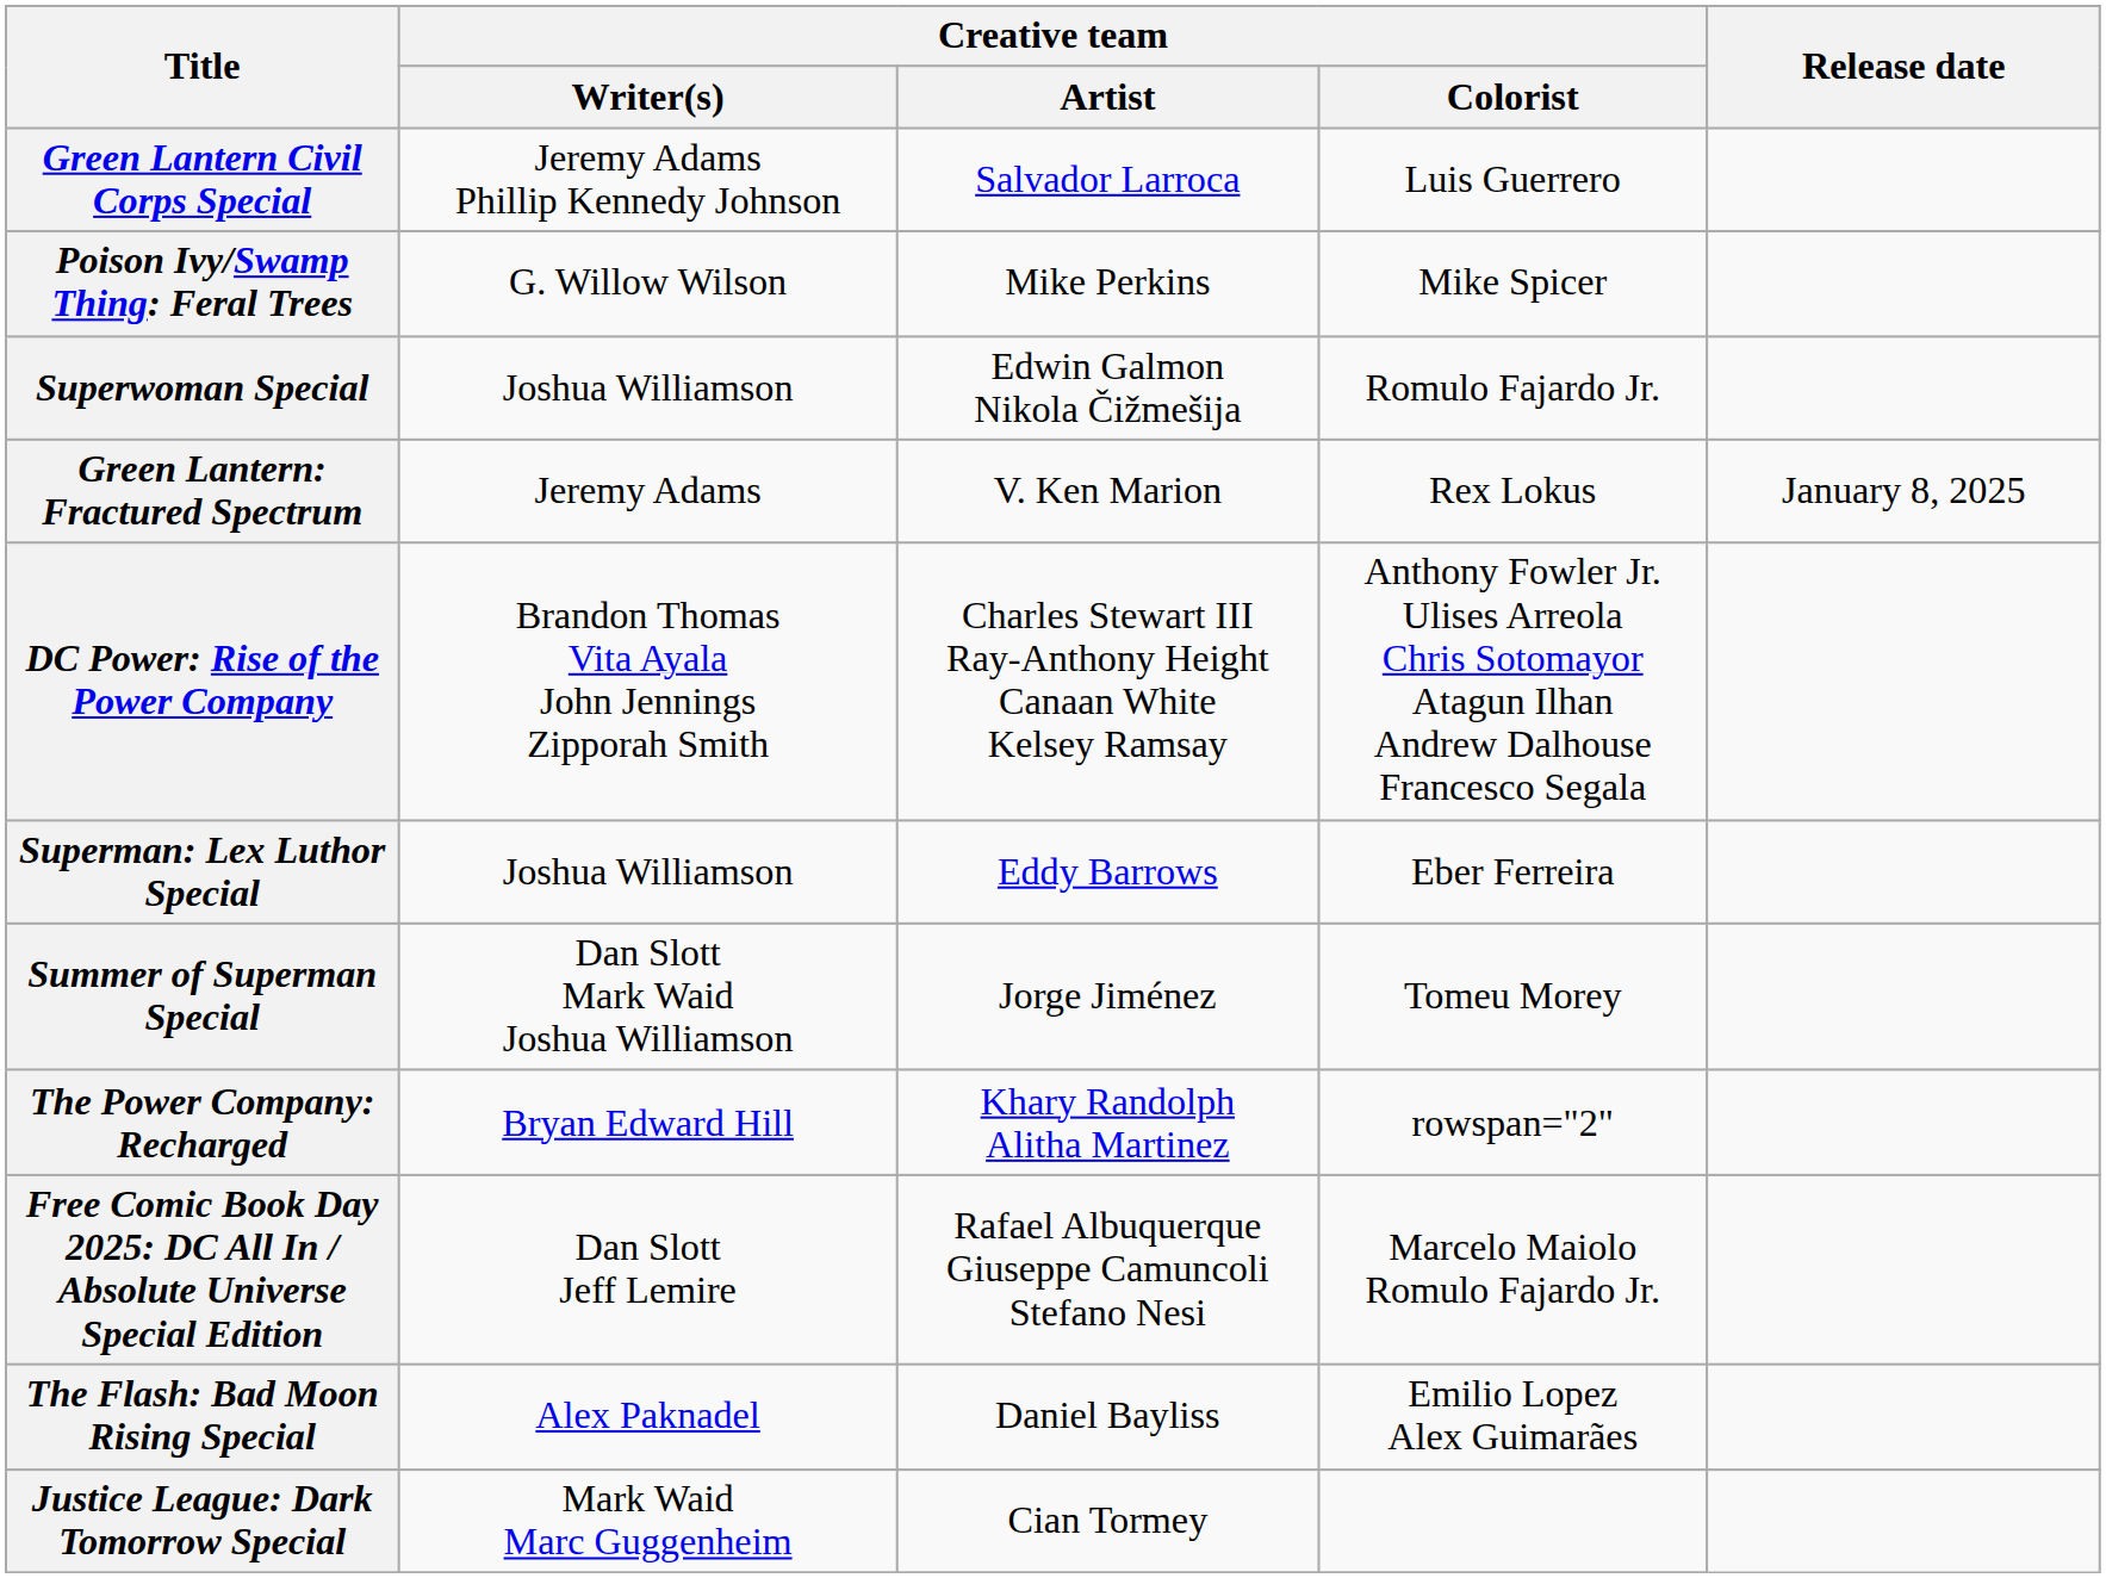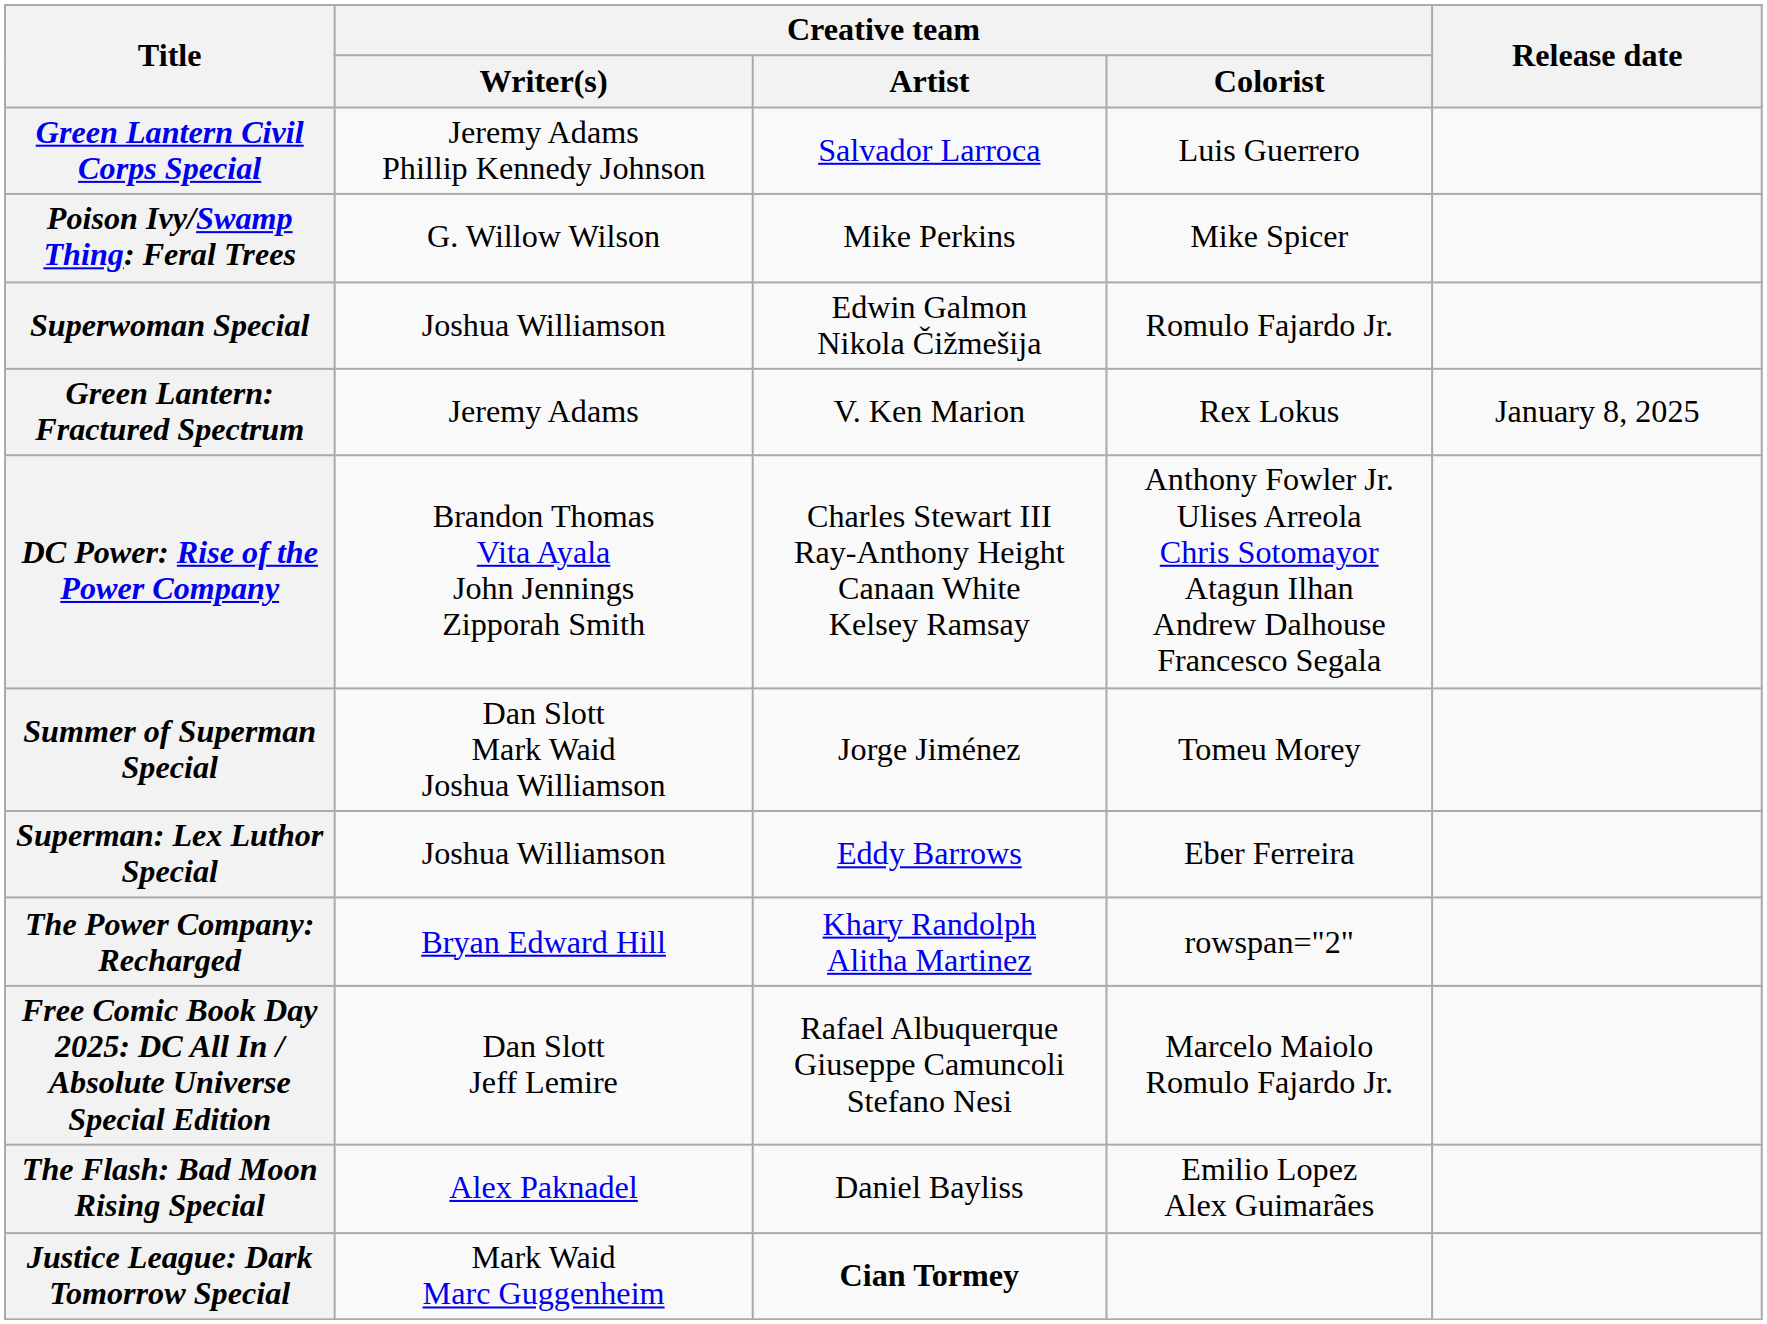rows swapped: Superman: Lex Luthor Special <-> Summer of Superman Special
Justice League: Dark Tomorrow Special | Creative team / Artist: normal -> bold
